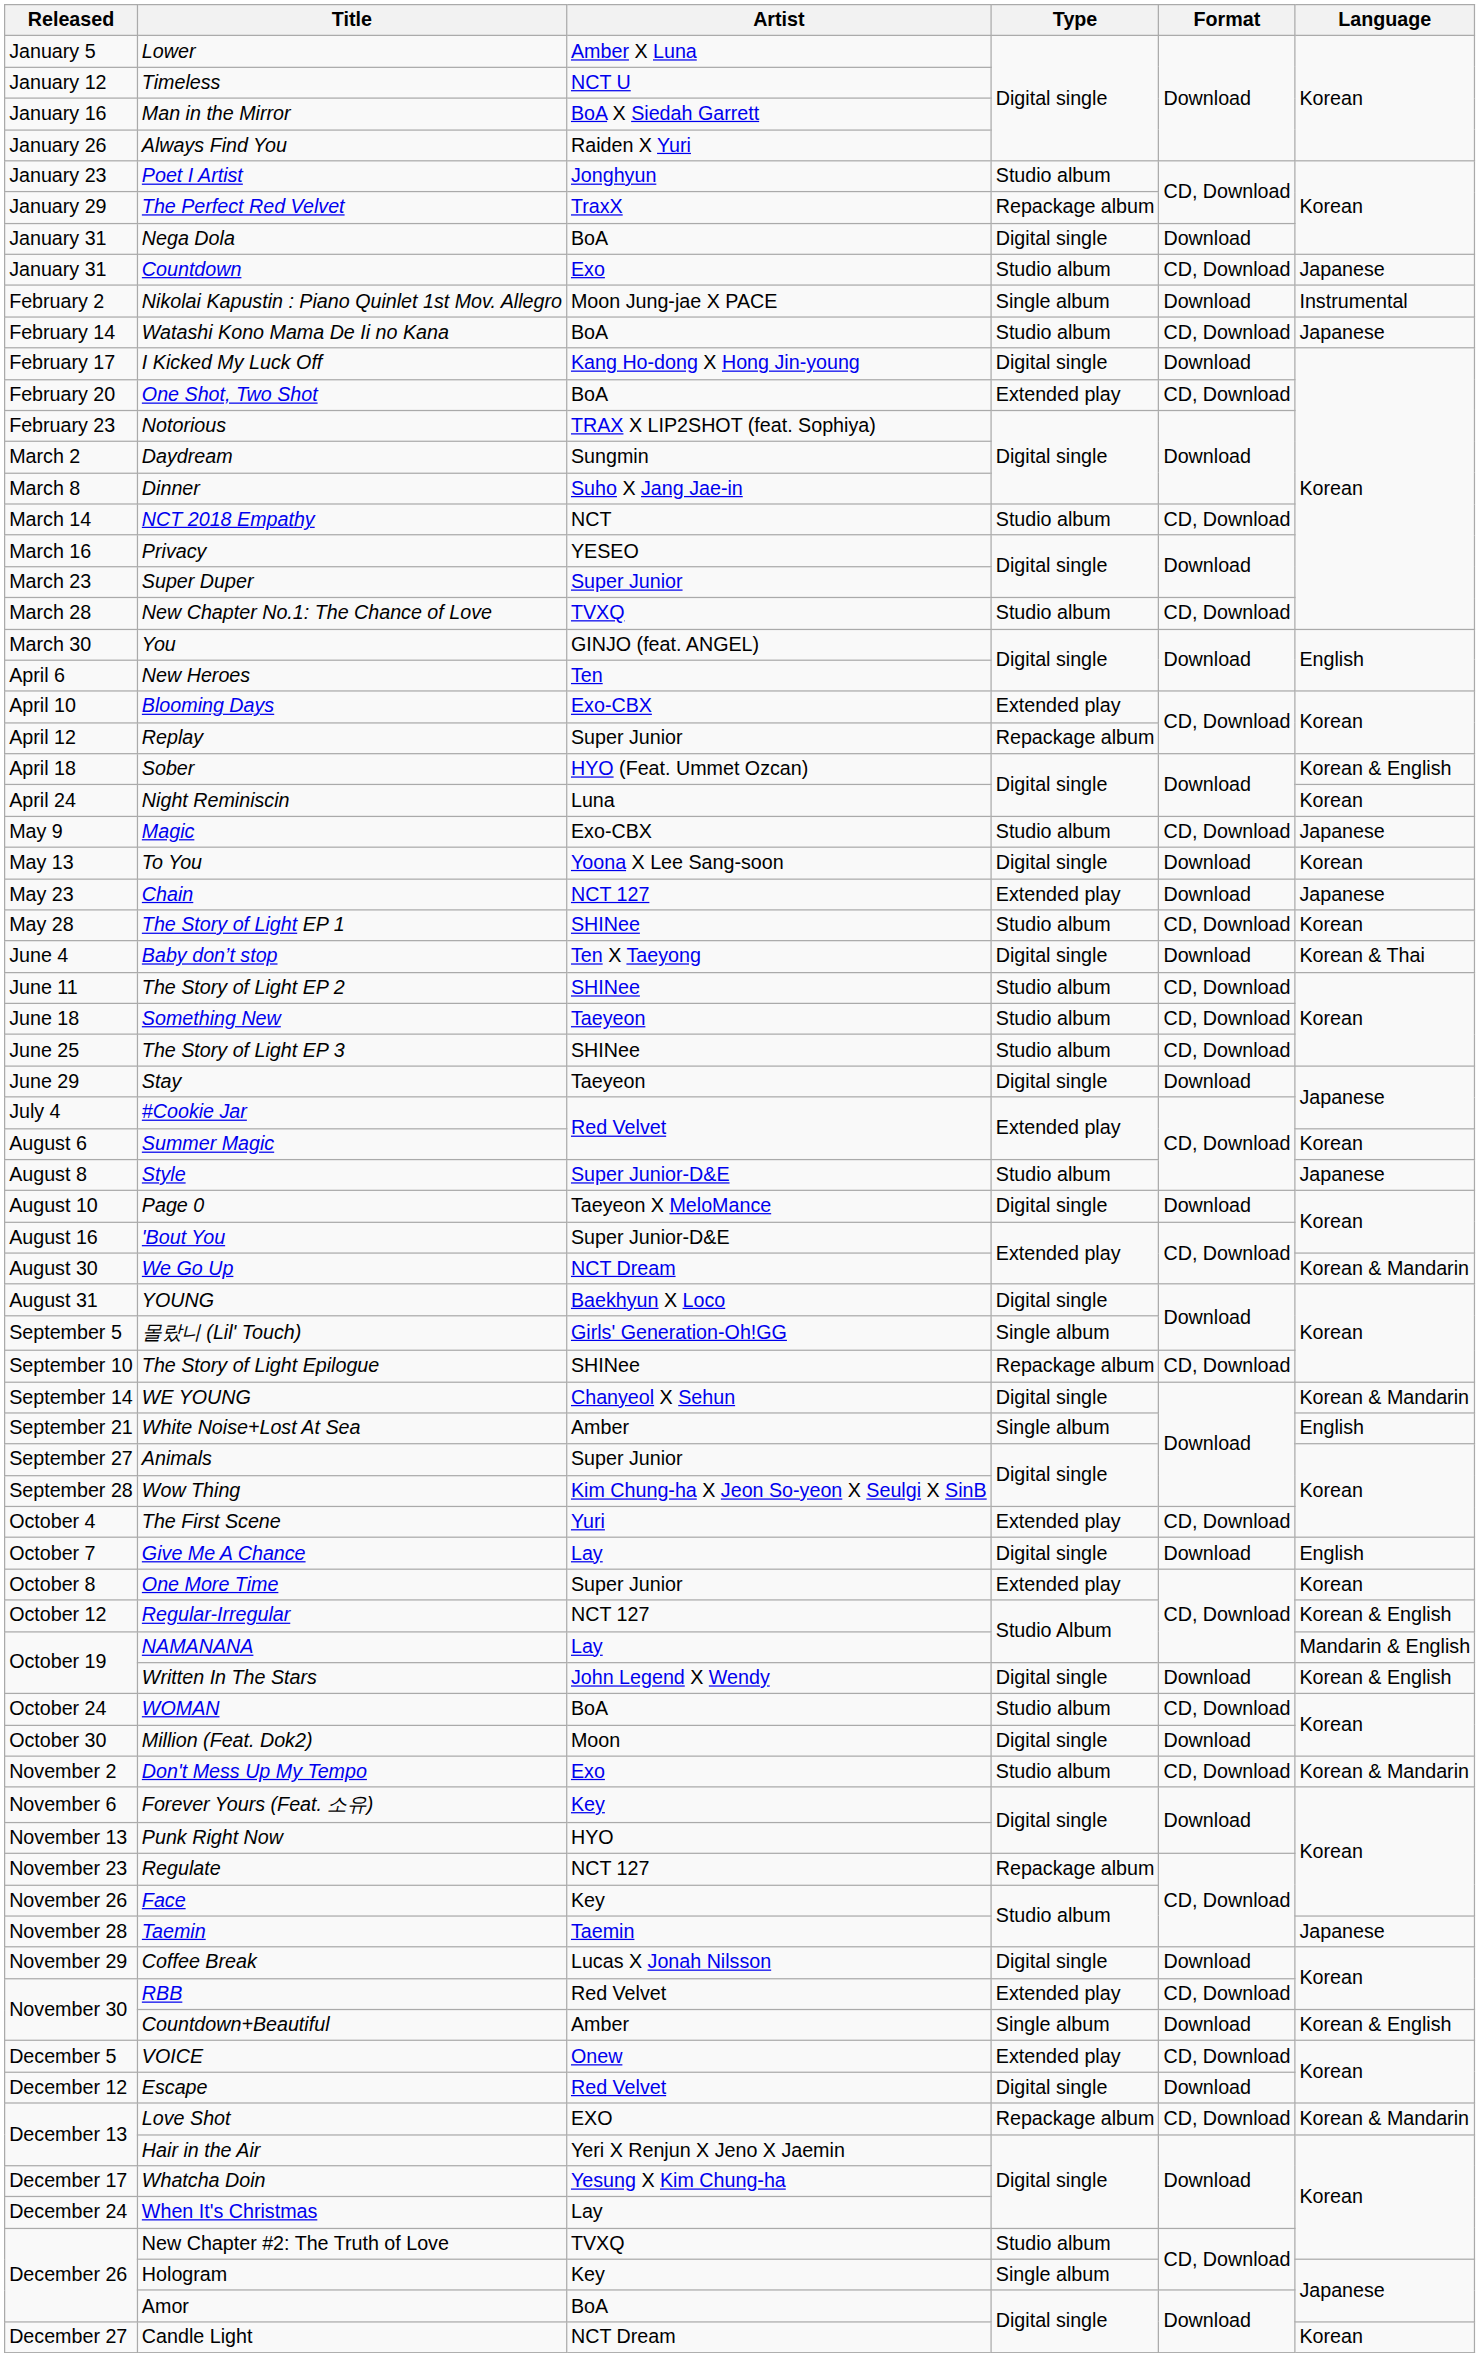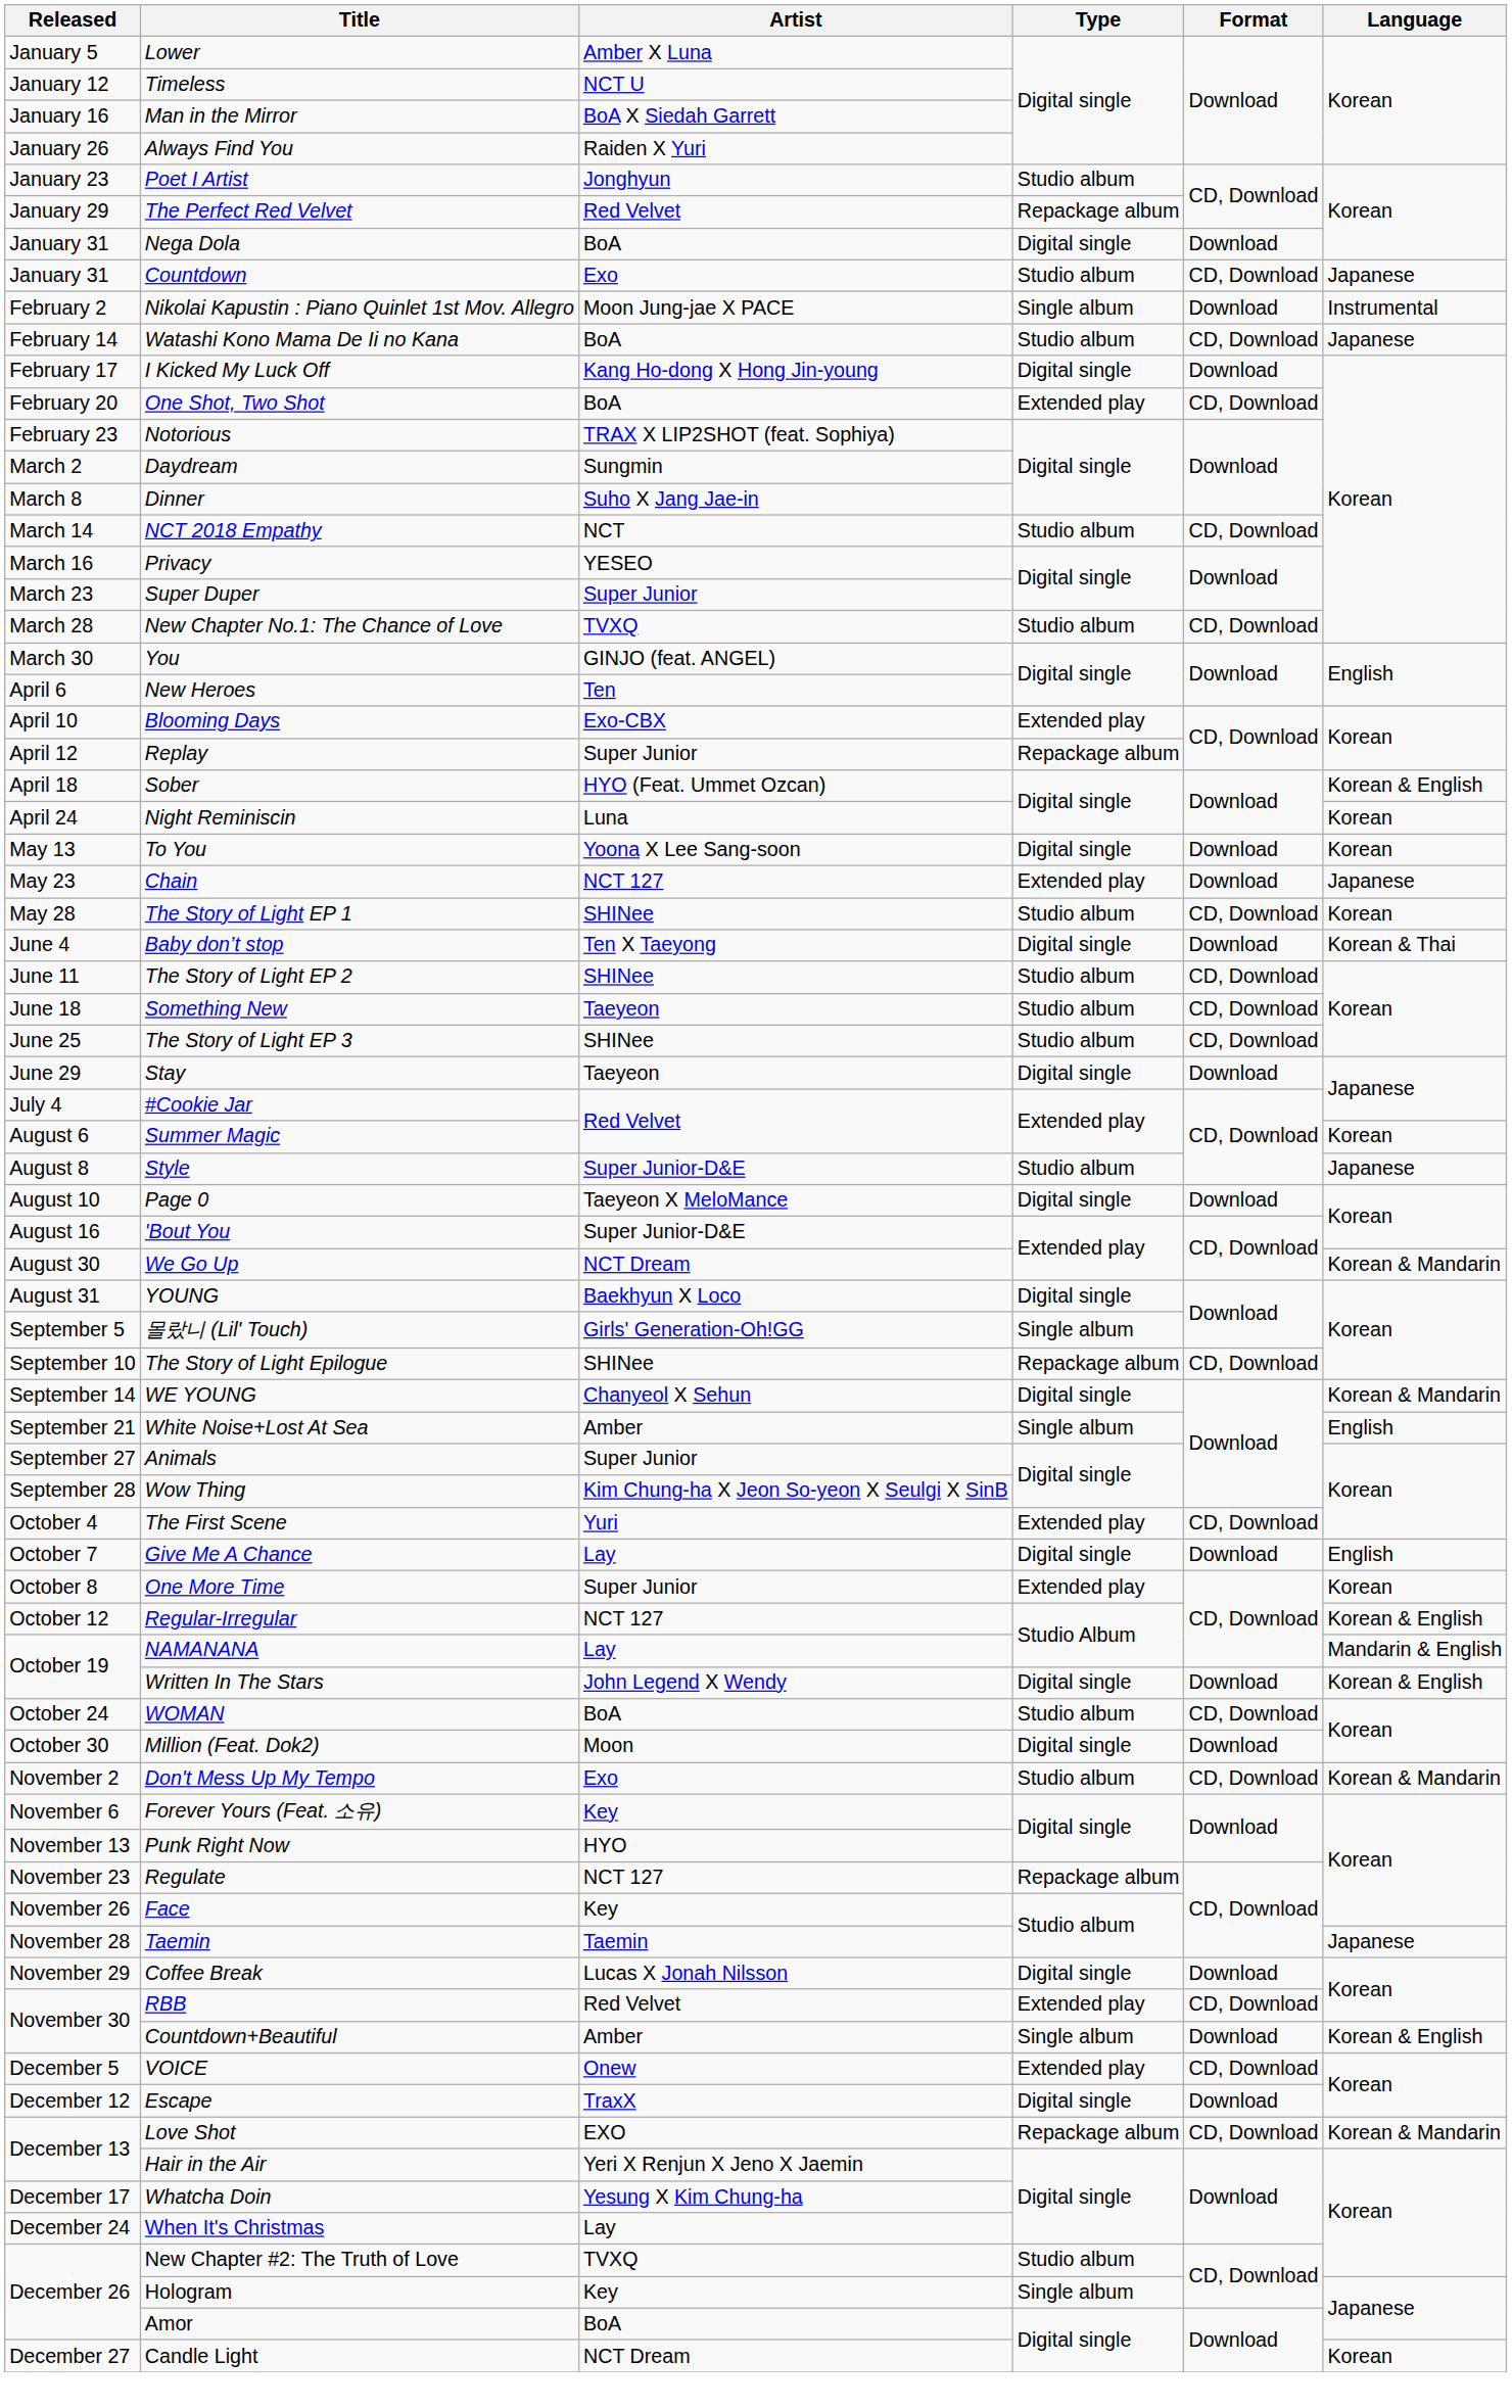The Perfect Red Velvet | Artist: TraxX -> Red Velvet
- row: May 9 | Magic | Exo-CBX | Studio album | CD, Download | Japanese
Escape | Artist: Red Velvet -> TraxX
